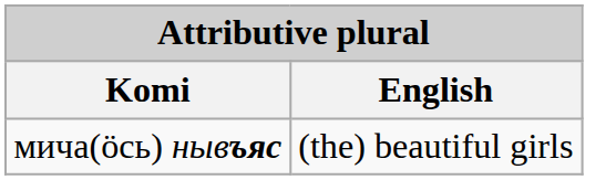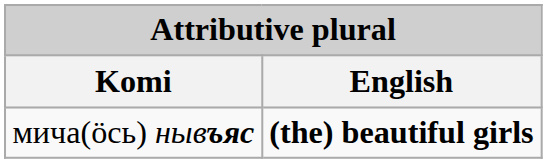мича(ӧсь) нывъяс | English: normal -> bold
